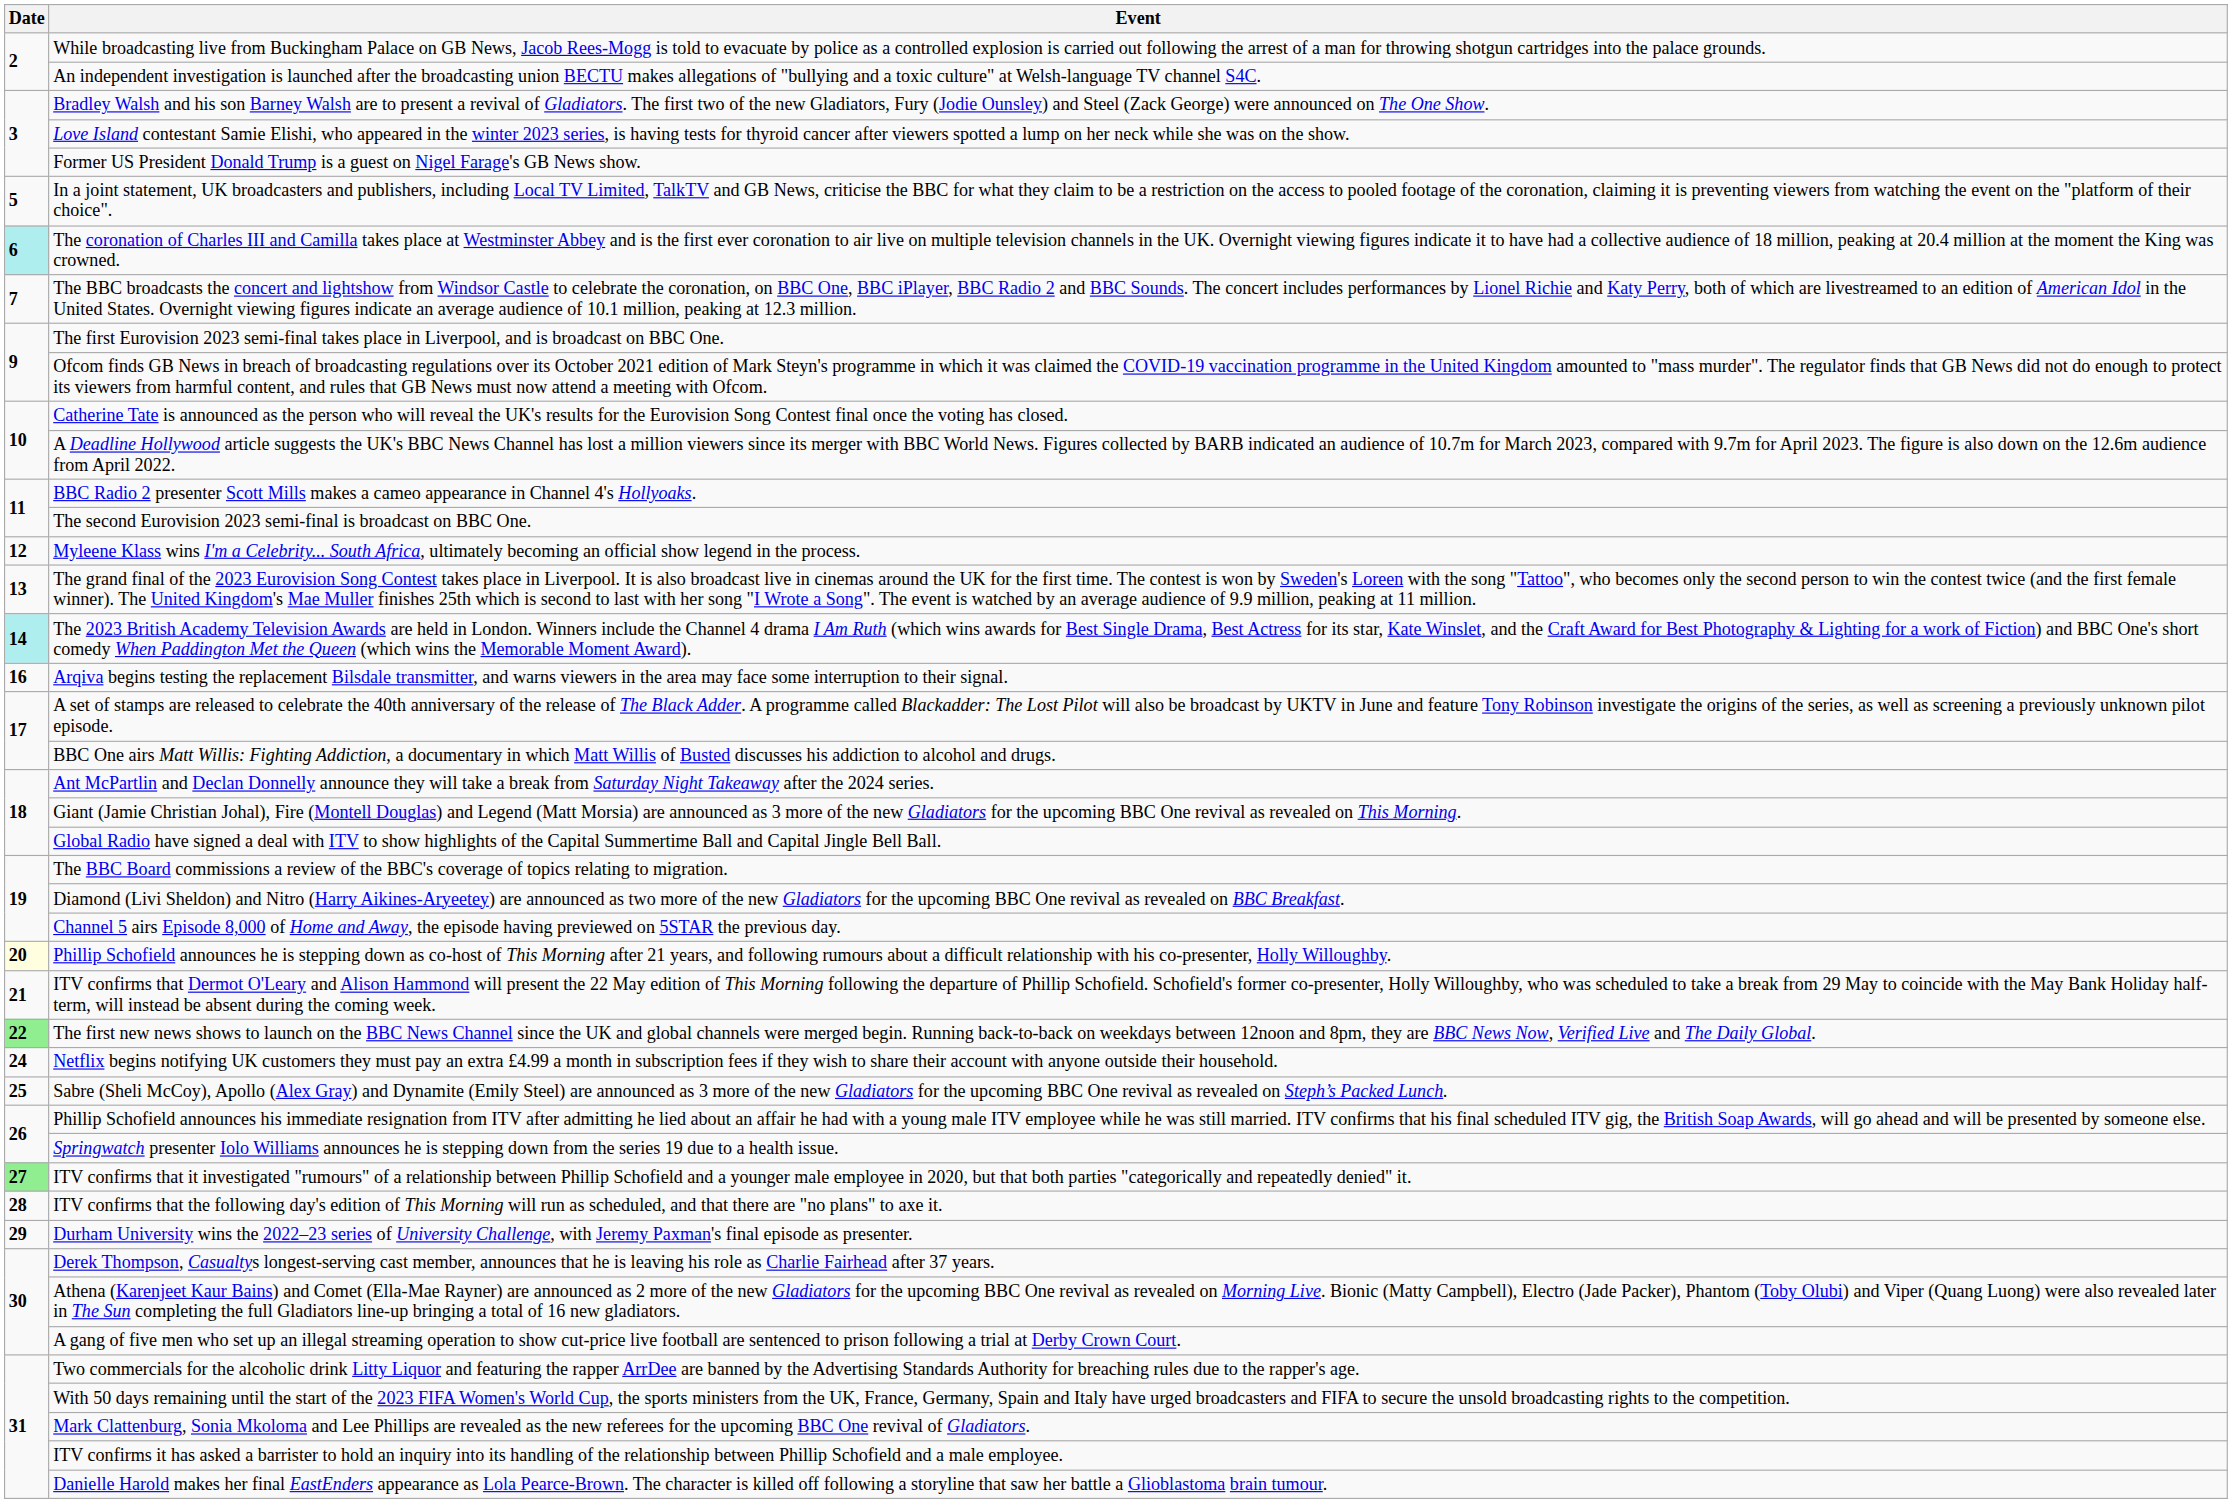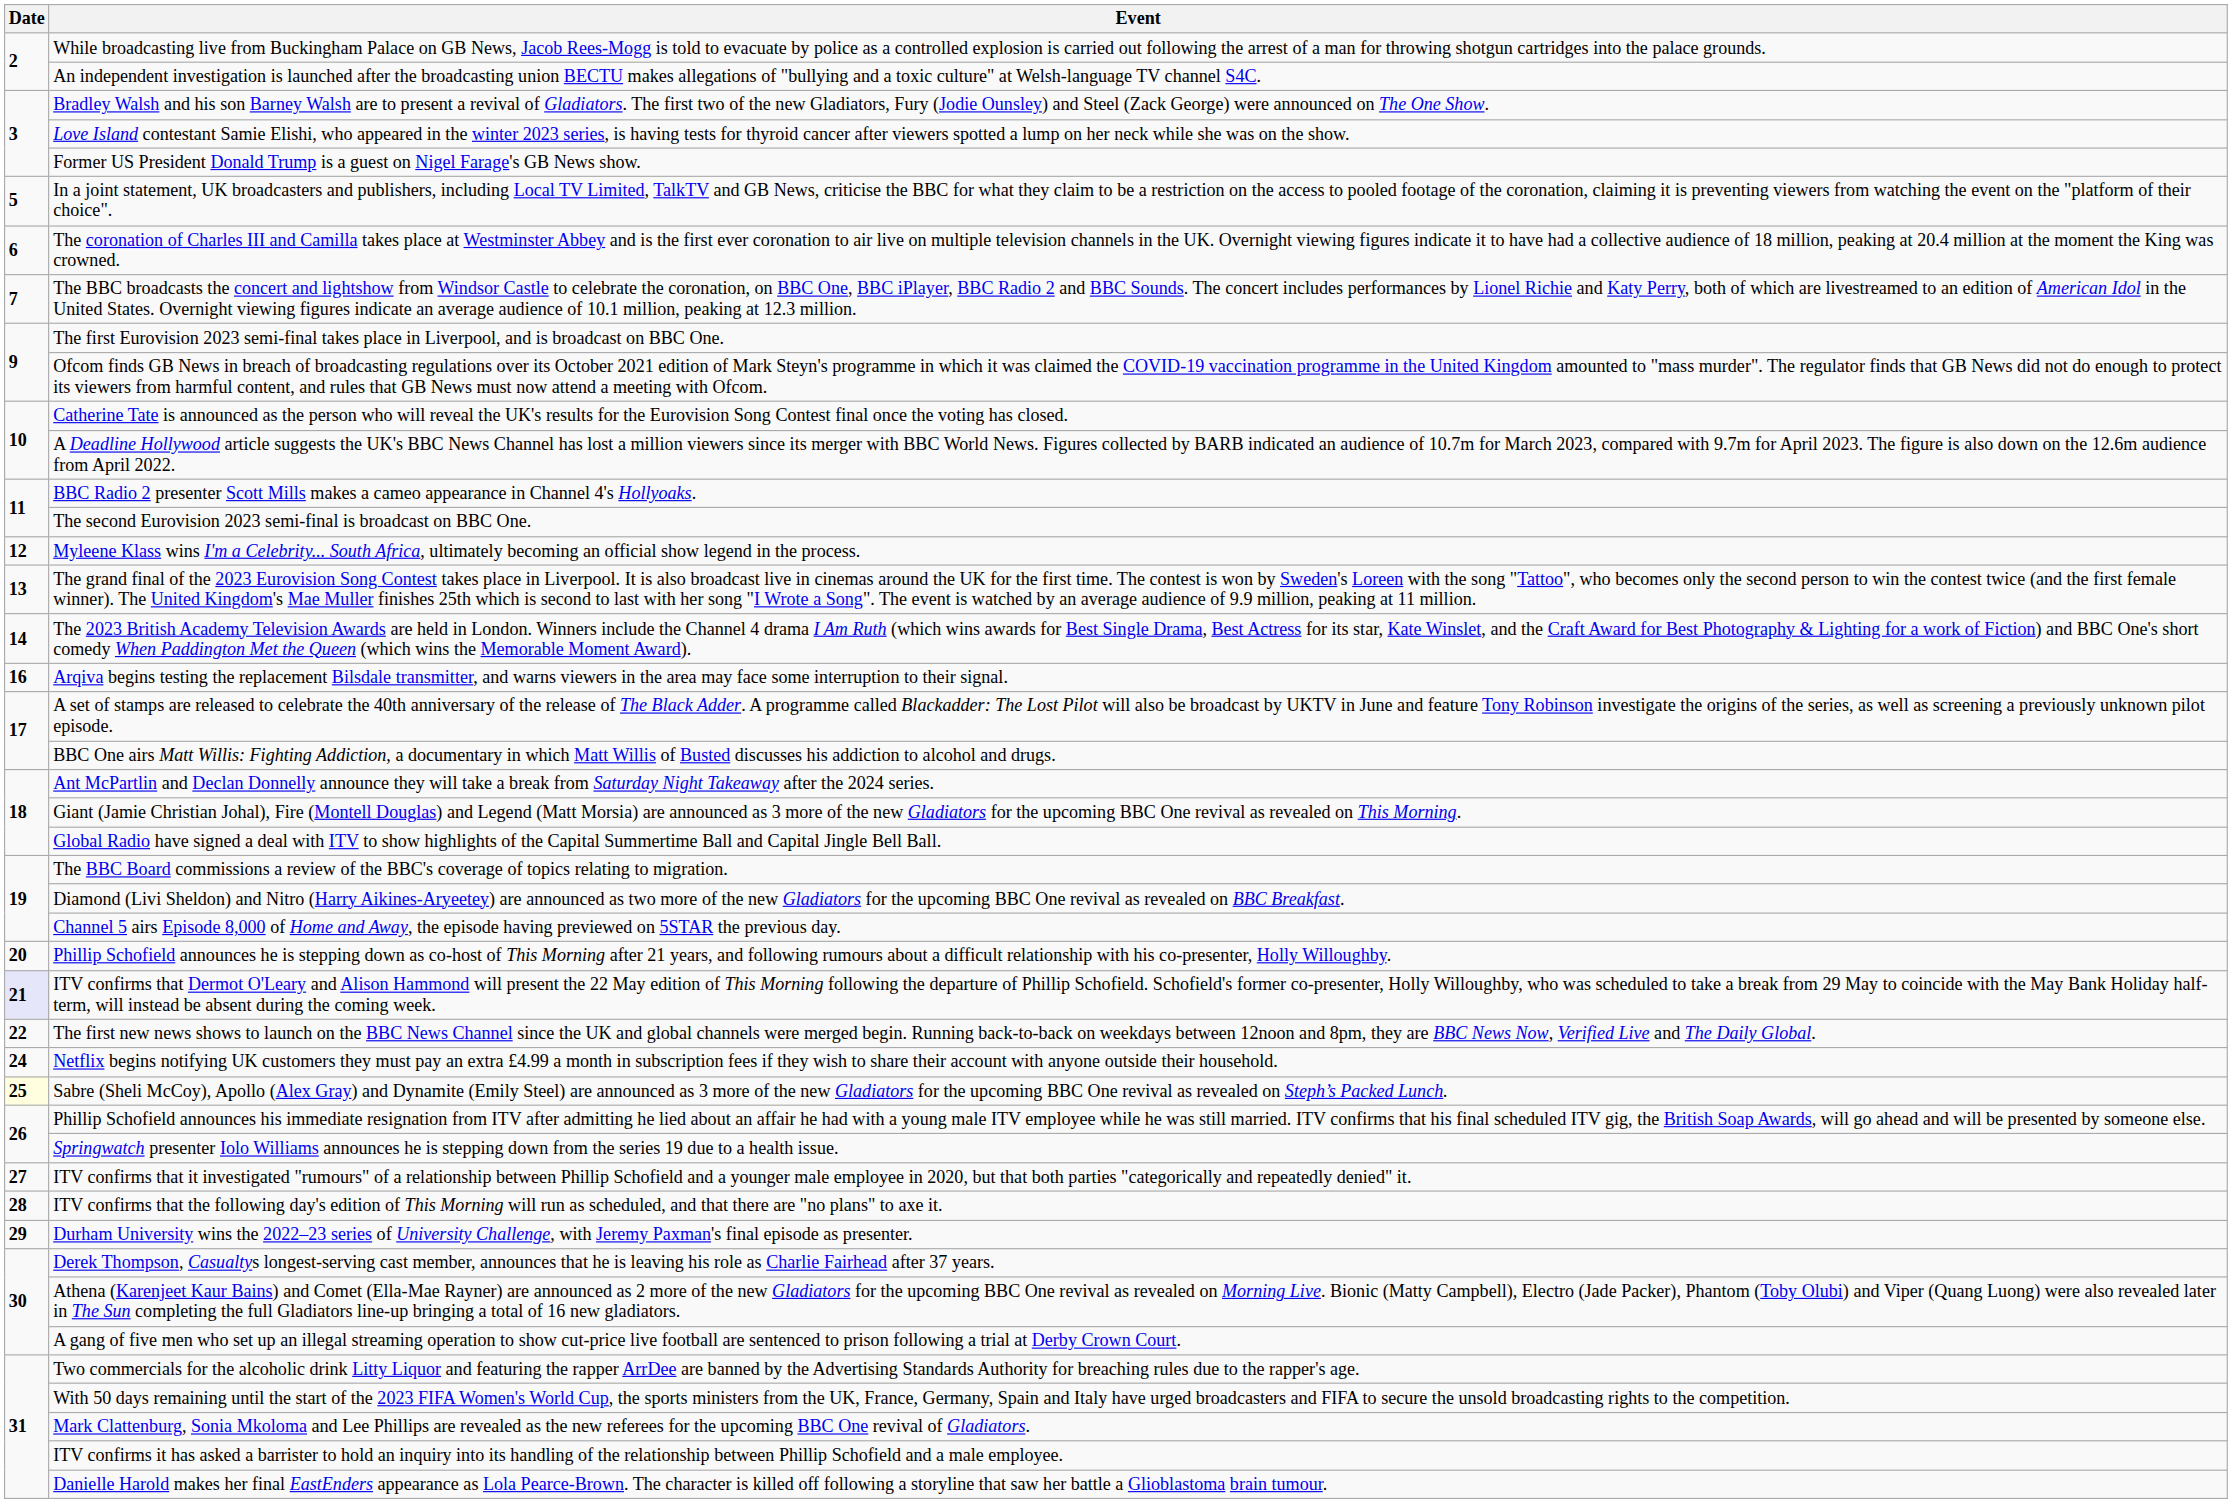row 8 | Date: paleturquoise background -> no background
row 18 | Date: paleturquoise background -> no background
row 28 | Date: lightyellow background -> no background
row 29 | Date: no background -> lavender background
row 30 | Date: lightgreen background -> no background
row 32 | Date: no background -> lightyellow background
row 35 | Date: lightgreen background -> no background
